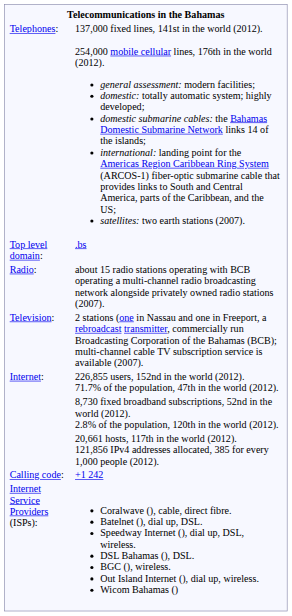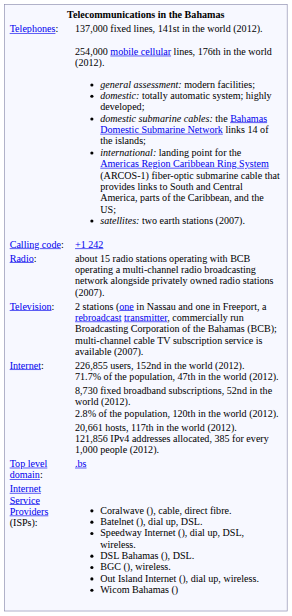rows swapped: +1 242 <-> .bs
